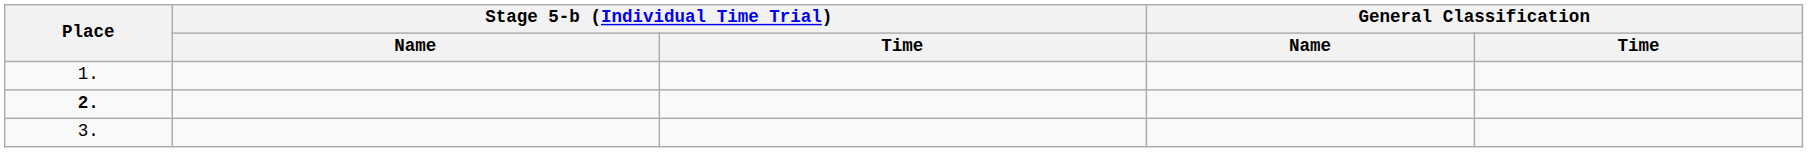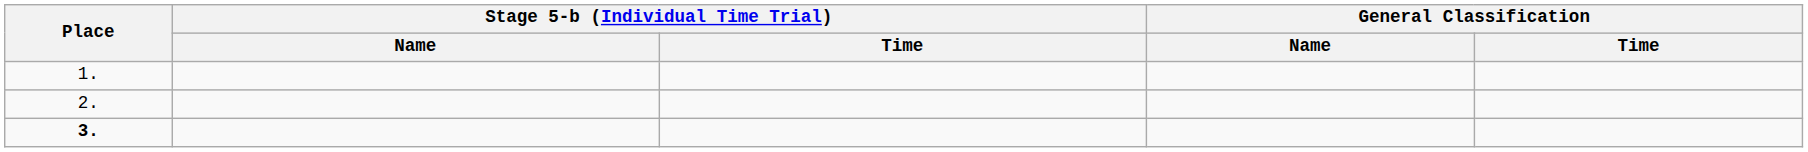2. | Place: bold -> normal
3. | Place: normal -> bold
